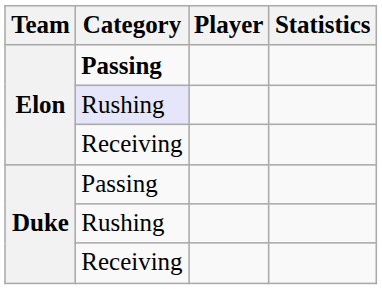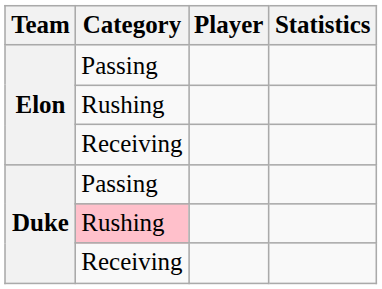Elon / Passing | Category: bold -> normal
Elon / Rushing | Category: lavender background -> no background
Duke / Rushing | Category: no background -> pink background
